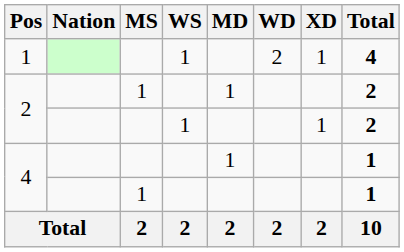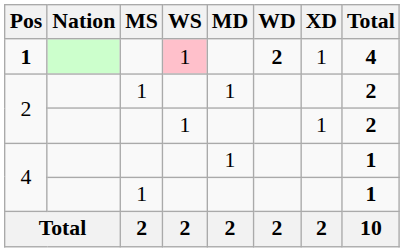row 2 | Pos: normal -> bold
row 2 | WS: no background -> pink background
row 2 | WD: normal -> bold
